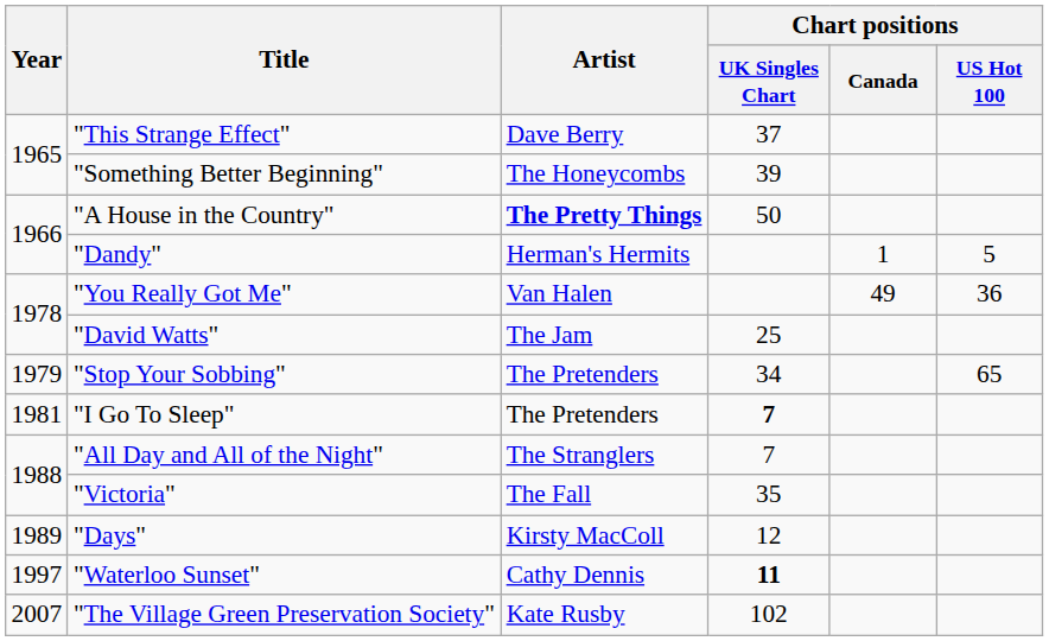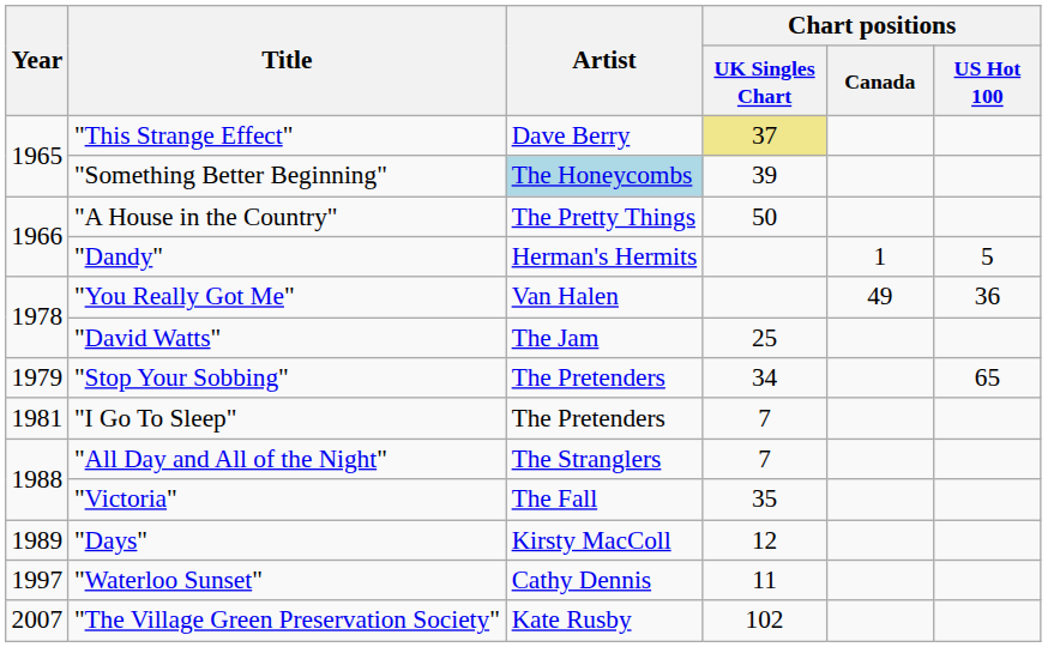"This Strange Effect" | Chart positions / UK Singles Chart: no background -> khaki background
"Something Better Beginning" | Artist: no background -> lightblue background
"A House in the Country" | Artist: bold -> normal
"I Go To Sleep" | Chart positions / UK Singles Chart: bold -> normal
"Waterloo Sunset" | Chart positions / UK Singles Chart: bold -> normal
